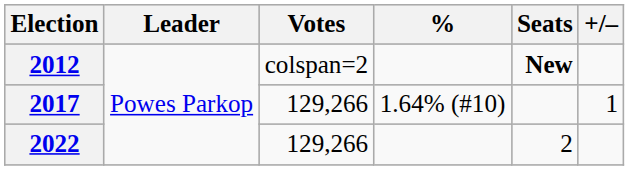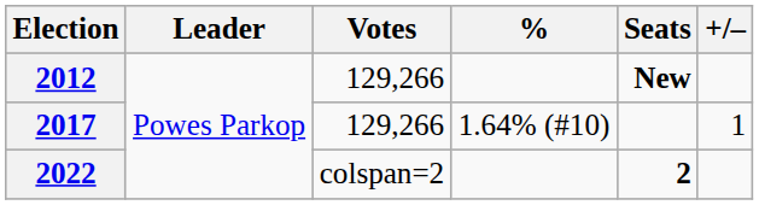2012 | Votes: colspan=2 -> 129,266
2022 | Votes: 129,266 -> colspan=2
2022 | Seats: normal -> bold
